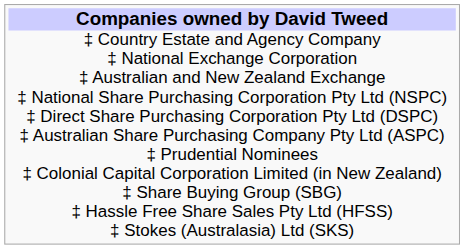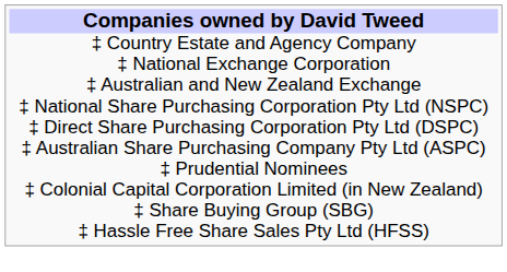- row: ‡ Stokes (Australasia) Ltd (SKS)
